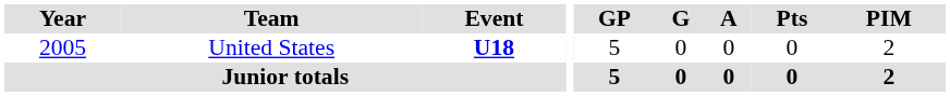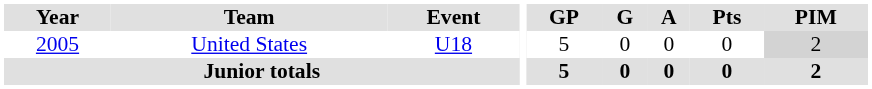United States | Event: bold -> normal
United States | PIM: no background -> lightgrey background
